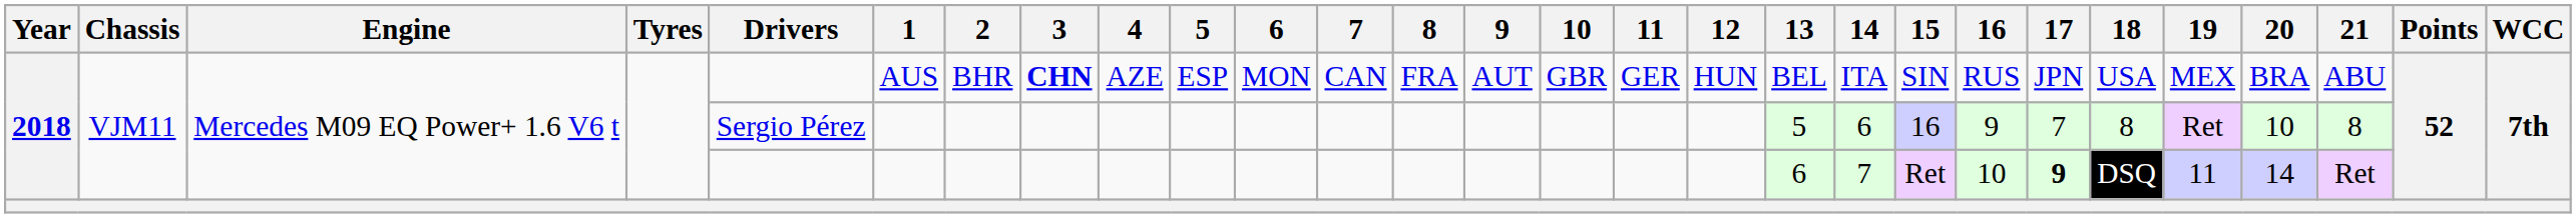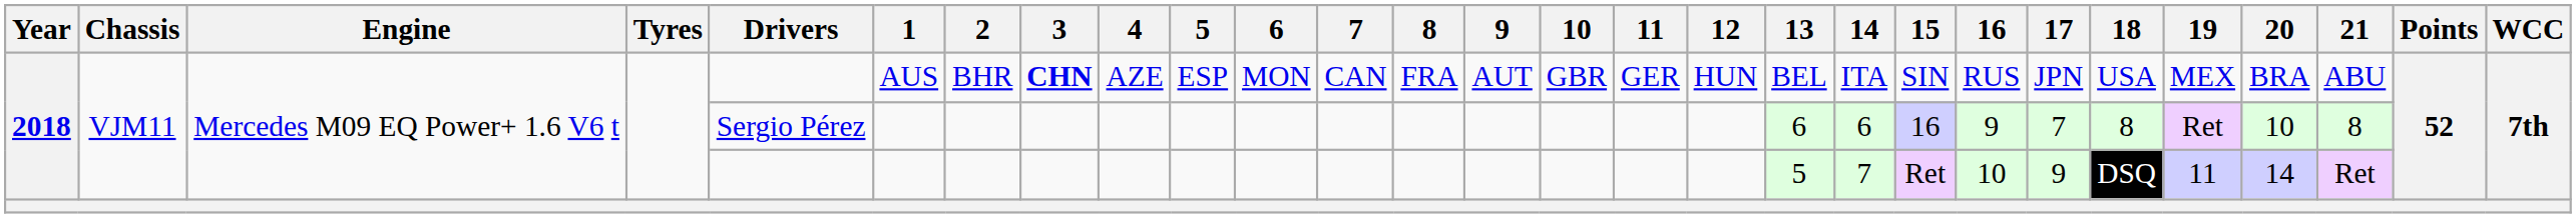row 3 | 13: 5 -> 6
row 4 | 13: 6 -> 5
row 4 | 17: bold -> normal
